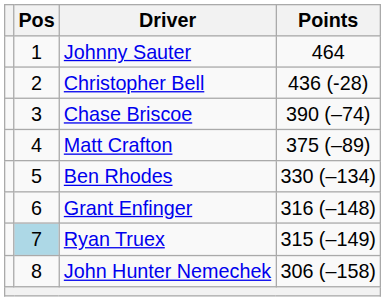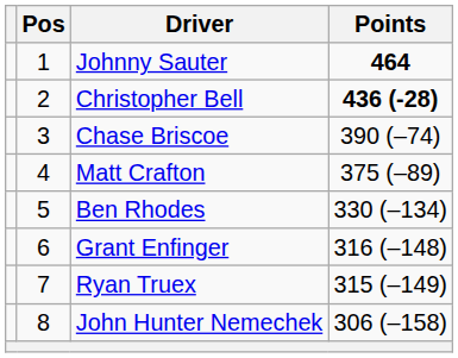Johnny Sauter | Points: normal -> bold
Christopher Bell | Points: normal -> bold
Ryan Truex | Pos: lightblue background -> no background
